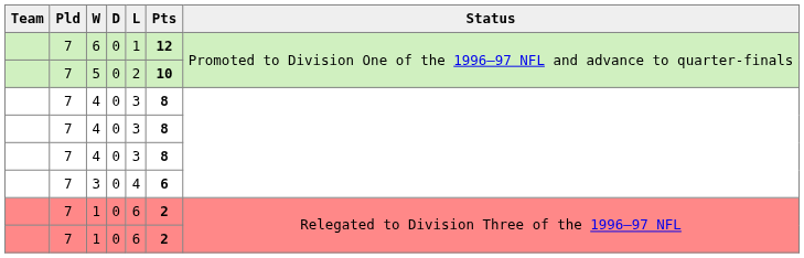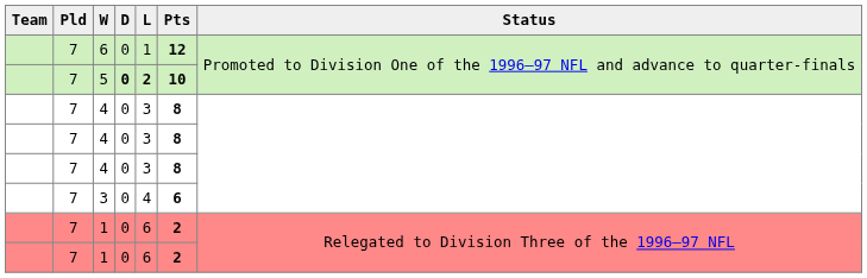5 | D: normal -> bold
5 | L: normal -> bold
